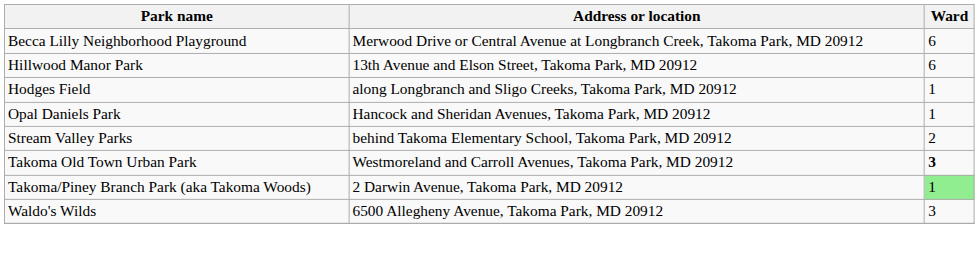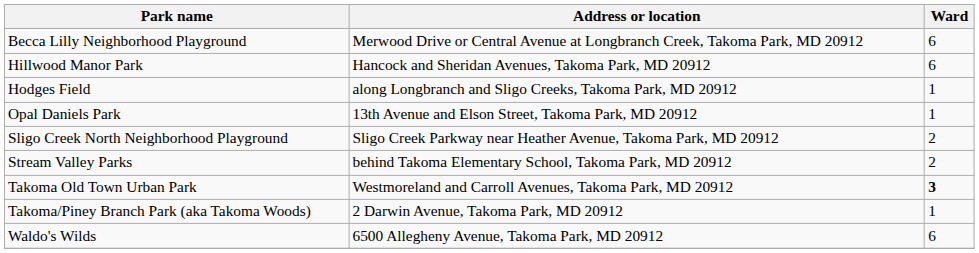Hillwood Manor Park | Address or location: 13th Avenue and Elson Street, Takoma Park, MD 20912 -> Hancock and Sheridan Avenues, Takoma Park, MD 20912
Opal Daniels Park | Address or location: Hancock and Sheridan Avenues, Takoma Park, MD 20912 -> 13th Avenue and Elson Street, Takoma Park, MD 20912
+ row: Sligo Creek North Neighborhood Playground | Sligo Creek Parkway near Heather Avenue, Takoma Park, MD 20912 | 2
Takoma/Piney Branch Park (aka Takoma Woods) | Ward: lightgreen background -> no background
Waldo's Wilds | Ward: 3 -> 6
